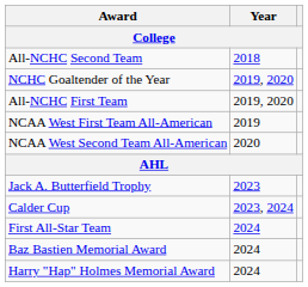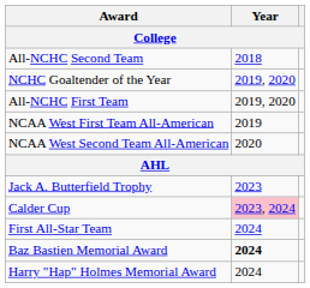Calder Cup | Year: no background -> pink background
Baz Bastien Memorial Award | Year: normal -> bold
